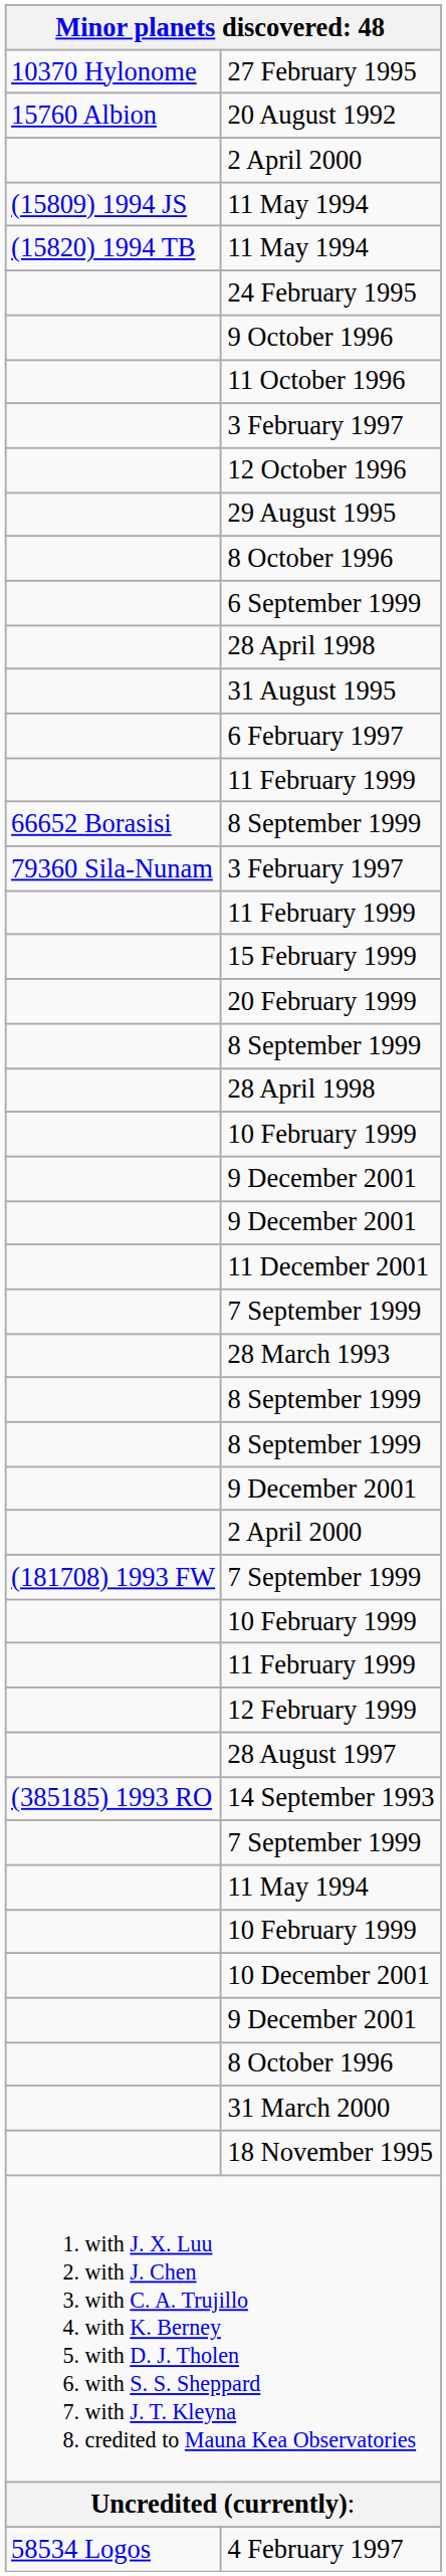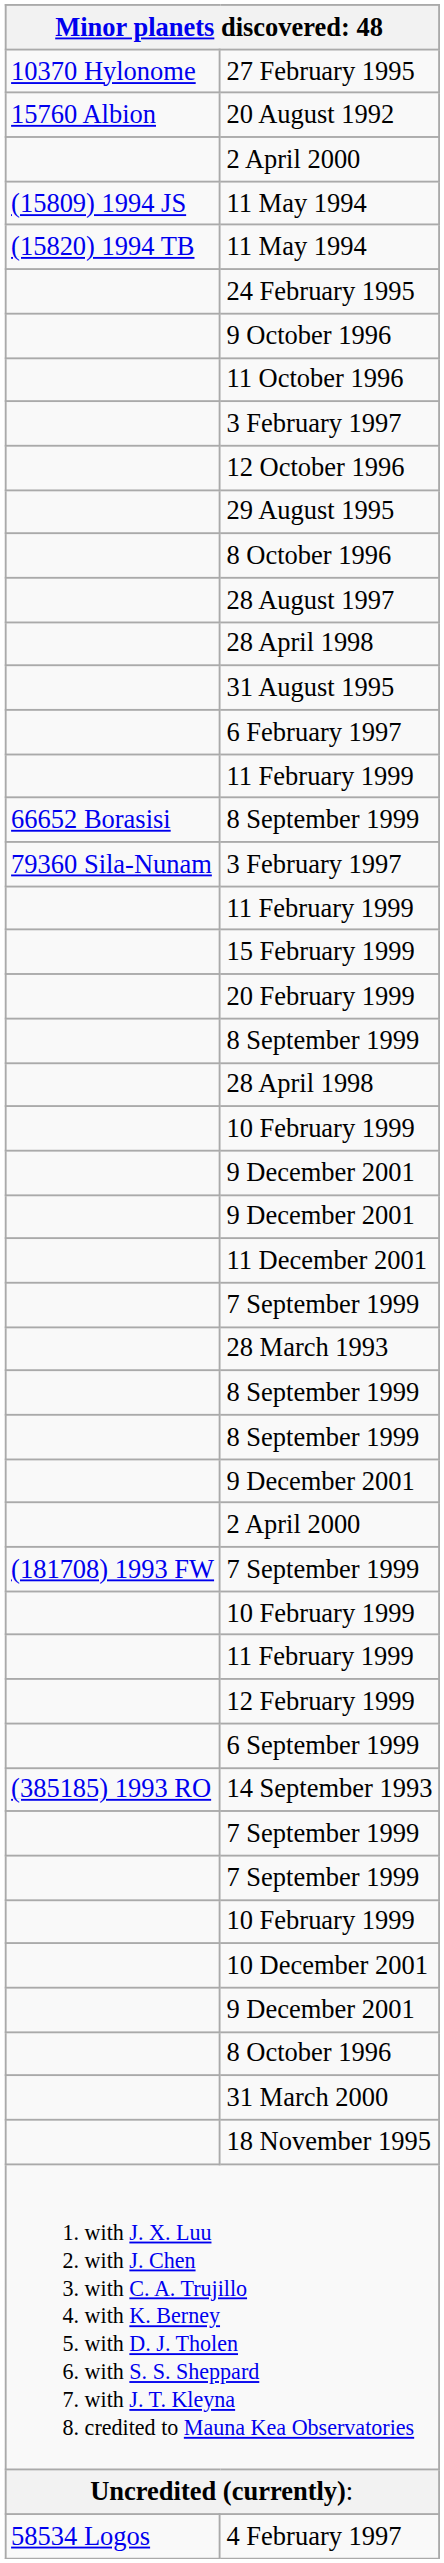row 14 | column 2: 6 September 1999 -> 28 August 1997
row 40 | column 2: 28 August 1997 -> 6 September 1999
row 43 | column 2: 11 May 1994 -> 7 September 1999
